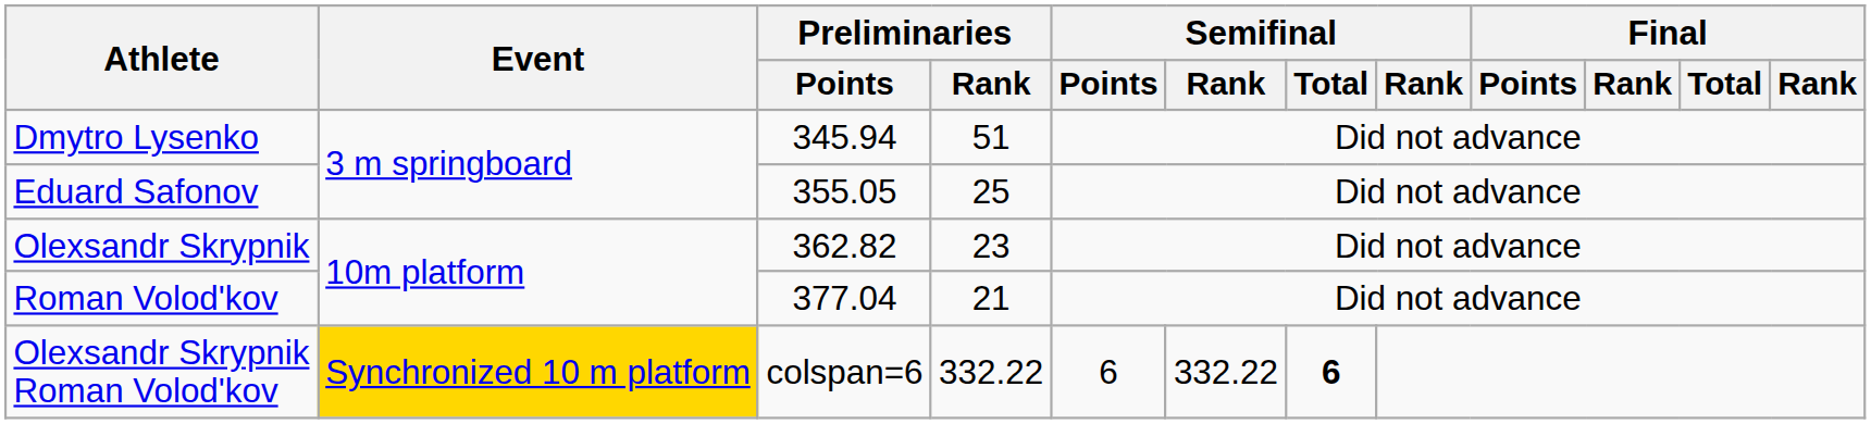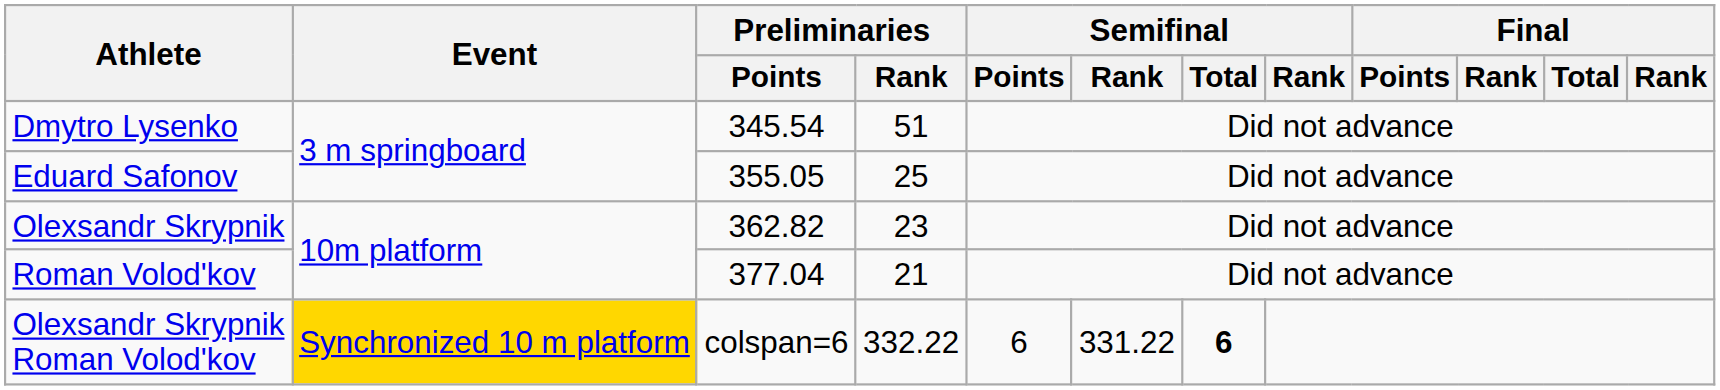Dmytro Lysenko | Preliminaries / Points: 345.94 -> 345.54
Olexsandr Skrypnik Roman Volod'kov | column 6: 332.22 -> 331.22
